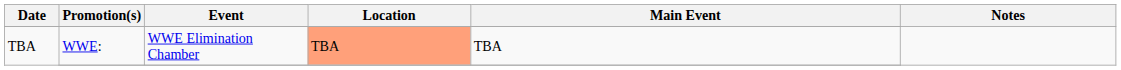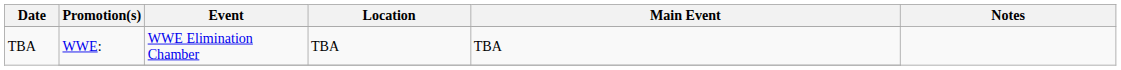TBA / WWE: | Location: lightsalmon background -> no background
